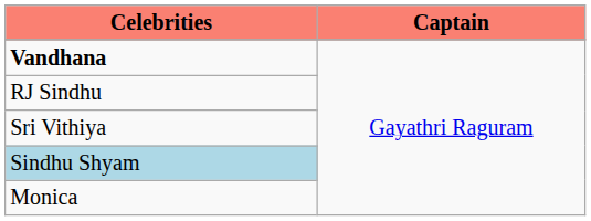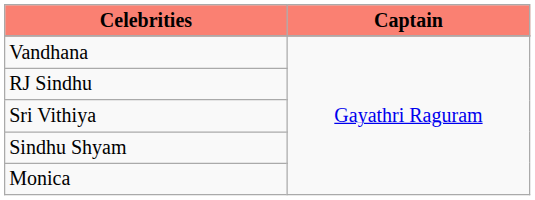Vandhana | Celebrities: bold -> normal
Sindhu Shyam | Celebrities: lightblue background -> no background
